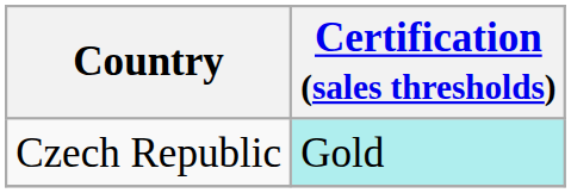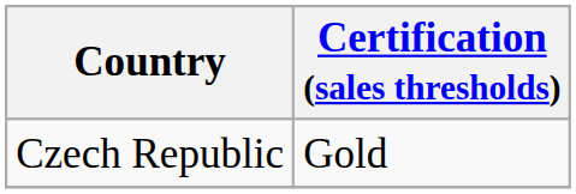Czech Republic | Certification (sales thresholds): paleturquoise background -> no background
